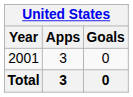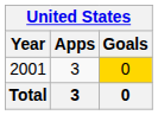2001 | Goals: no background -> gold background
